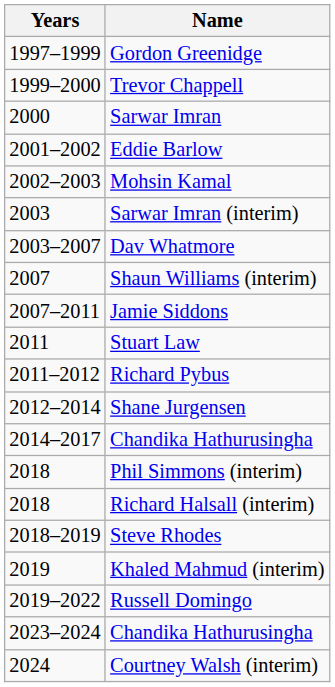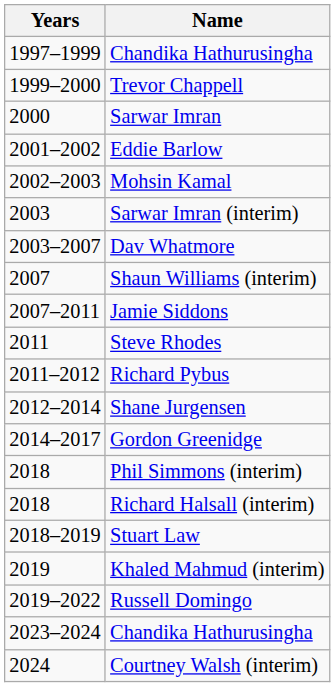row 2 | Name: Gordon Greenidge -> Chandika Hathurusingha
row 11 | Name: Stuart Law -> Steve Rhodes
row 14 | Name: Chandika Hathurusingha -> Gordon Greenidge
row 17 | Name: Steve Rhodes -> Stuart Law
